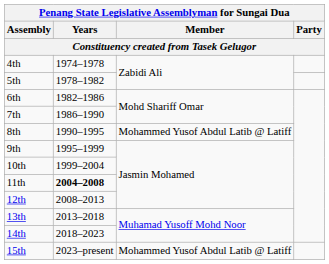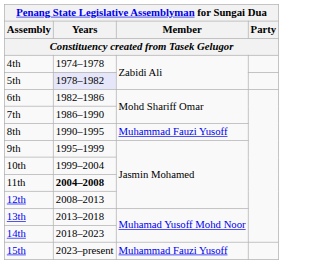5th | Years: no background -> lavender background
8th | Member: Mohammed Yusof Abdul Latib @ Latiff -> Muhammad Fauzi Yusoff
15th | Member: Mohammed Yusof Abdul Latib @ Latiff -> Muhammad Fauzi Yusoff
